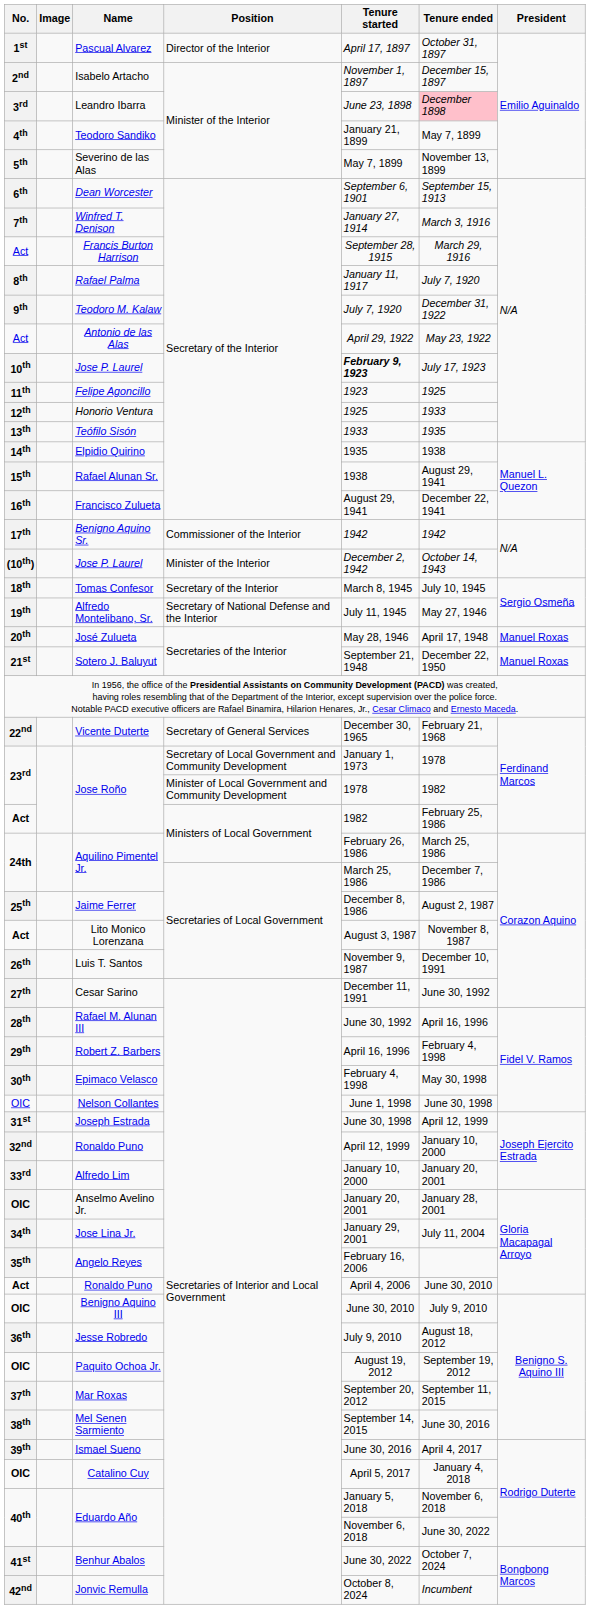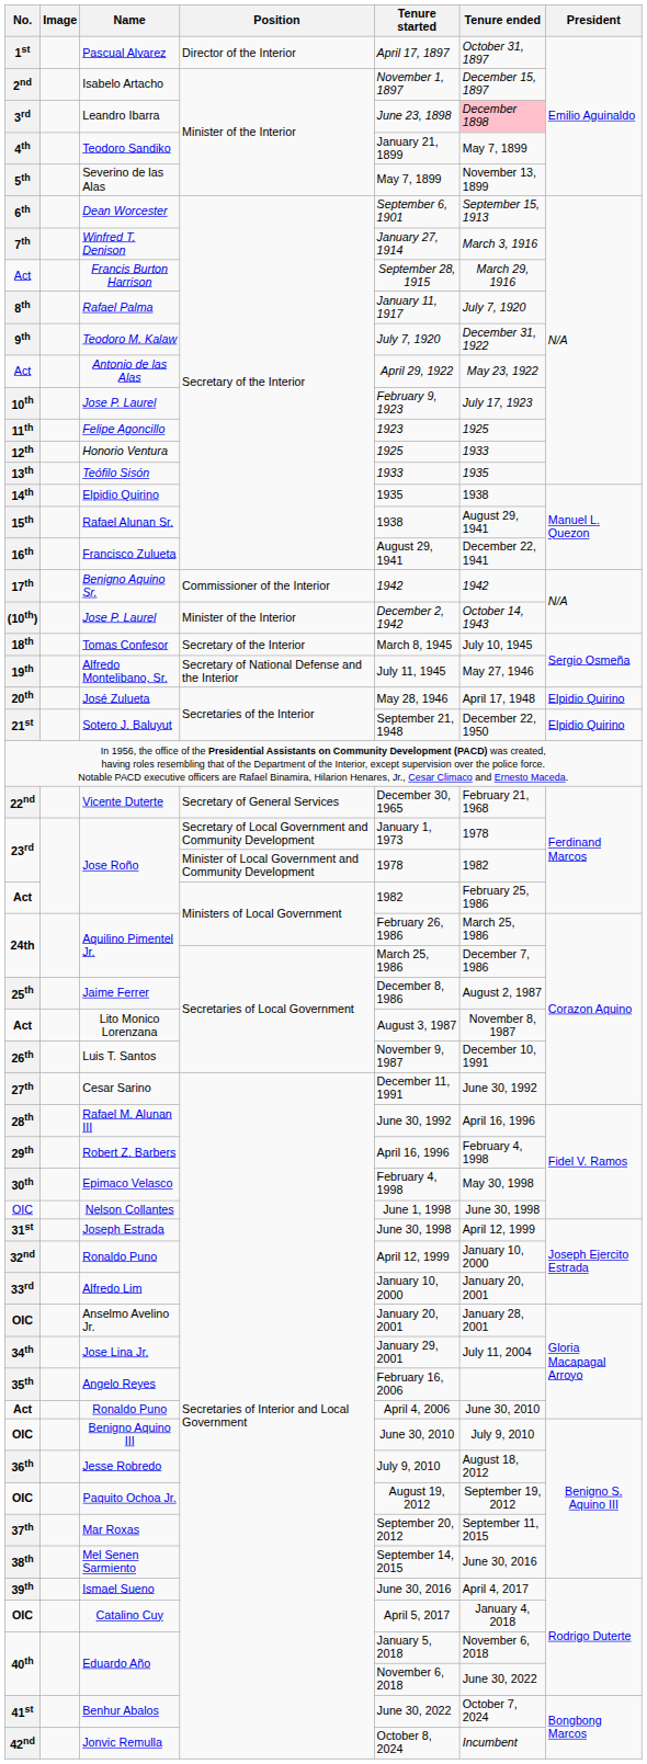Jose P. Laurel / Secretary of the Interior | Tenure started: bold -> normal
José Zulueta | President: Manuel Roxas -> Elpidio Quirino
Sotero J. Baluyut | President: Manuel Roxas -> Elpidio Quirino
